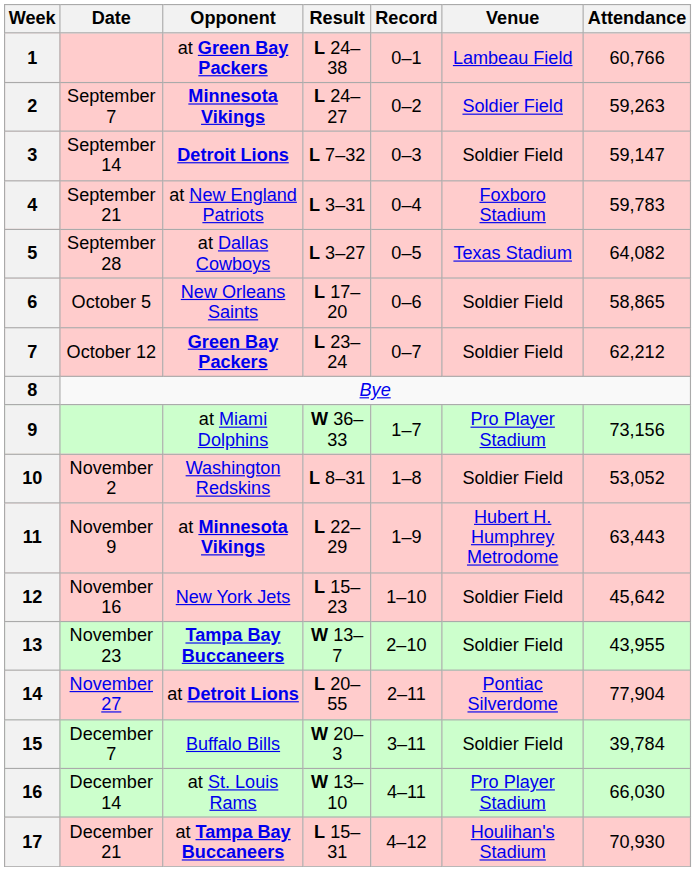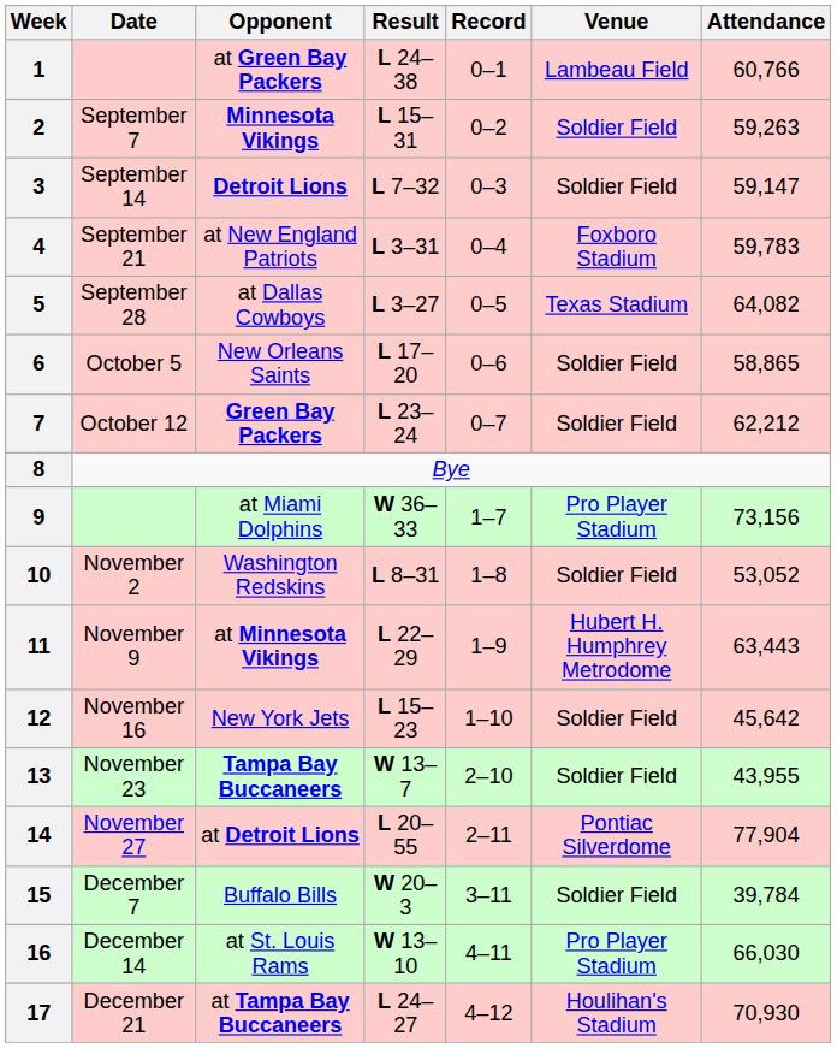2 | Result: L 24–27 -> L 15–31
17 | Result: L 15–31 -> L 24–27
